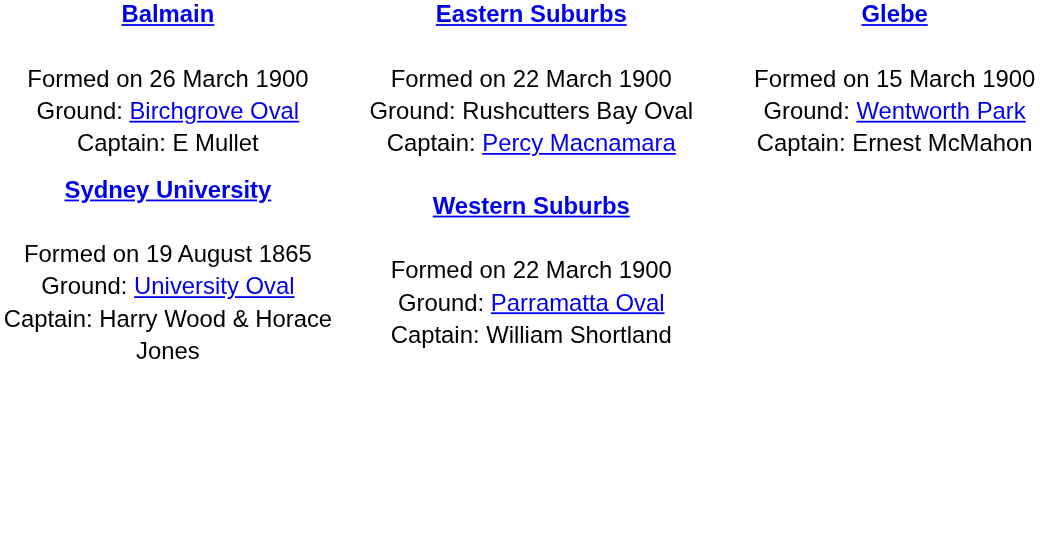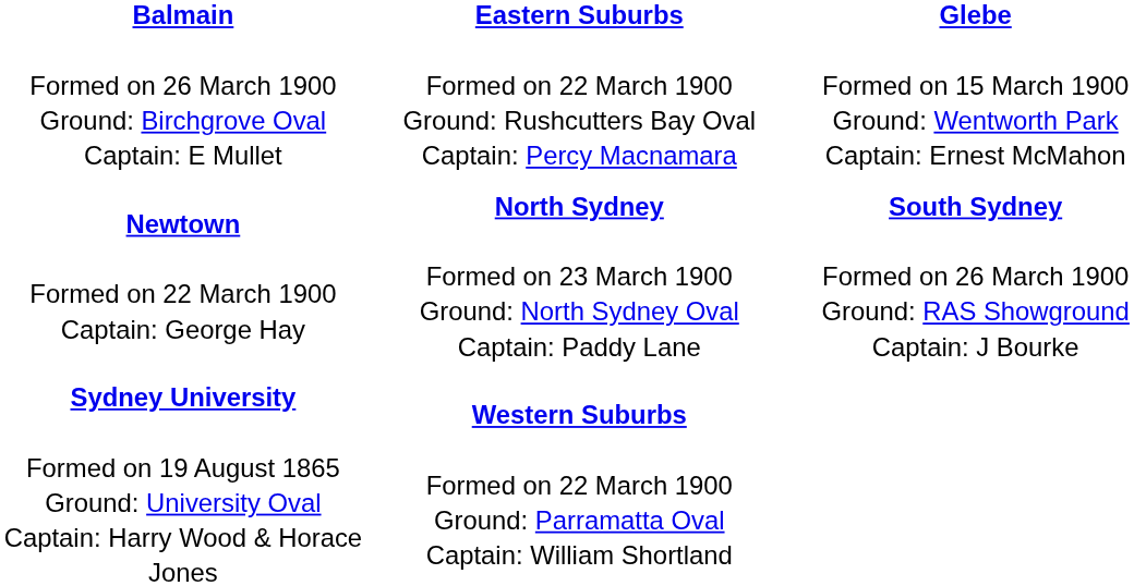+ row: Newtown Formed on 22 March 1900 Captain: George Hay | North Sydney Formed on 23 March 1900 Ground: North Sydney Oval Captain: Paddy Lane | South Sydney Formed on 26 March 1900 Ground: RAS Showground Captain: J Bourke
